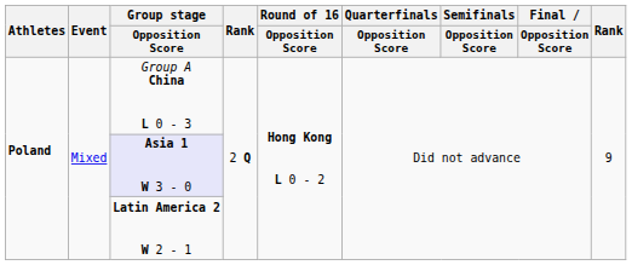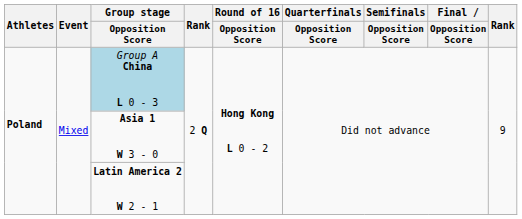Group A China L 0 - 3 | Group stage / Opposition Score: no background -> lightblue background
Asia 1 W 3 - 0 | Group stage / Opposition Score: lavender background -> no background
